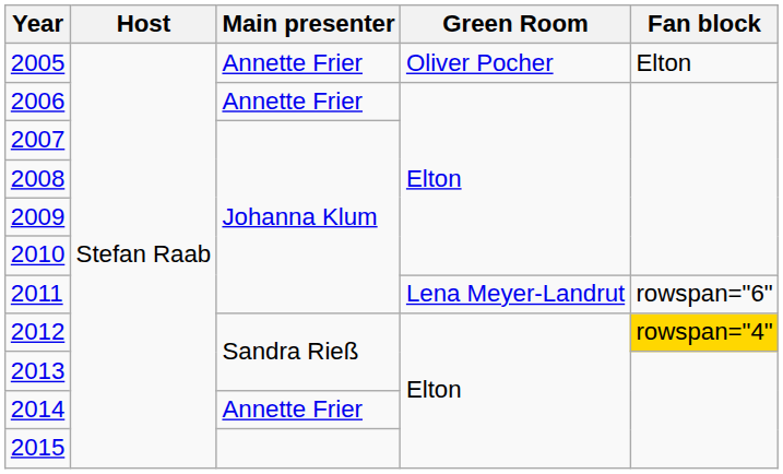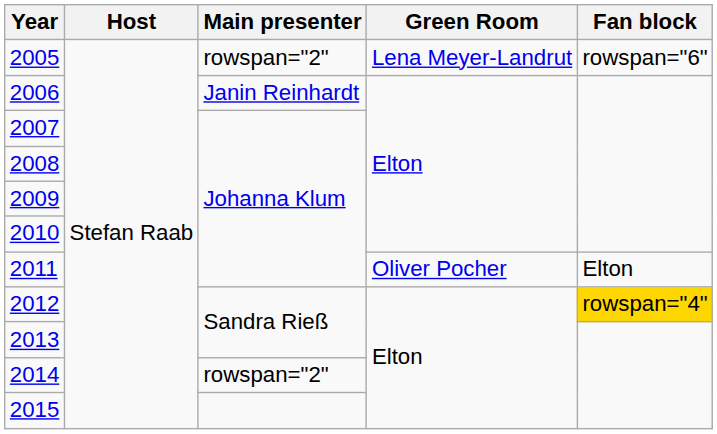2005 | Main presenter: Annette Frier -> rowspan="2"
2005 | Green Room: Oliver Pocher -> Lena Meyer-Landrut
2005 | Fan block: Elton -> rowspan="6"
2006 | Main presenter: Annette Frier -> Janin Reinhardt
2011 | Green Room: Lena Meyer-Landrut -> Oliver Pocher
2011 | Fan block: rowspan="6" -> Elton
2014 | Main presenter: Annette Frier -> rowspan="2"
